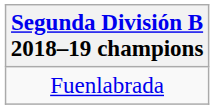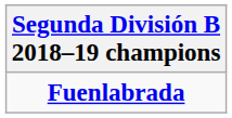row 2 | column 1: normal -> bold
